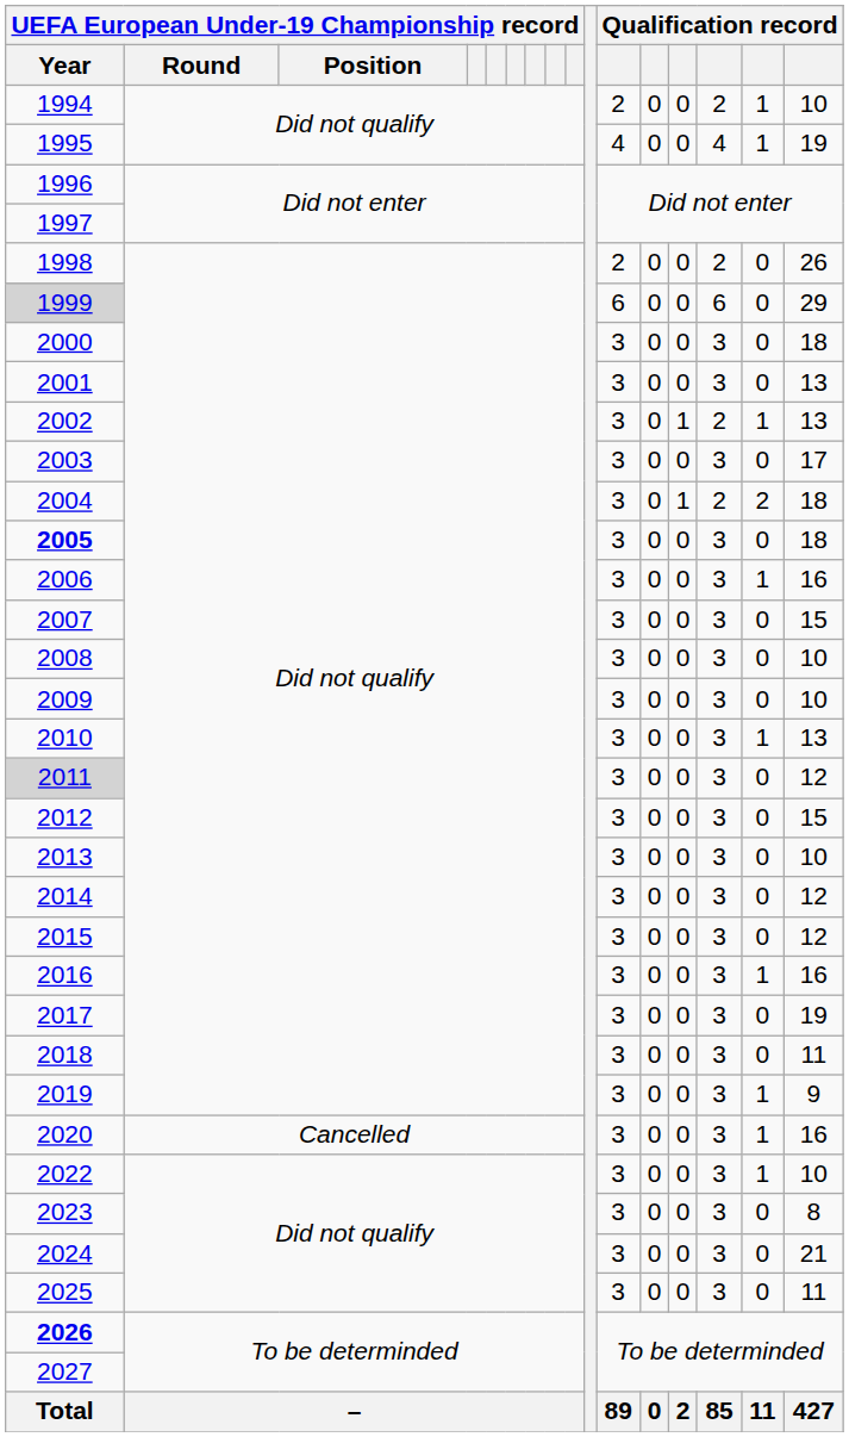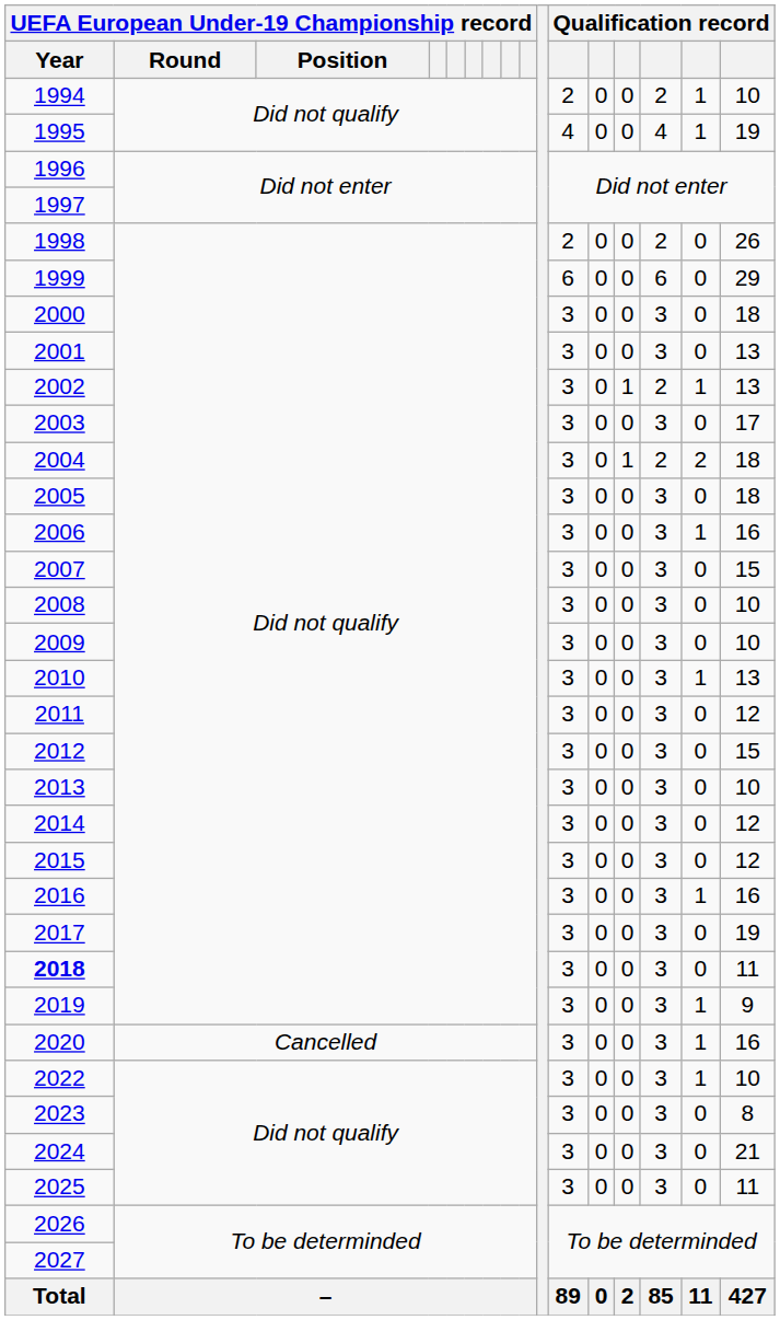1999 | UEFA European Under-19 Championship record / Year: lightgrey background -> no background
2005 | UEFA European Under-19 Championship record / Year: bold -> normal
2011 | UEFA European Under-19 Championship record / Year: lightgrey background -> no background
2018 | UEFA European Under-19 Championship record / Year: normal -> bold
2026 | UEFA European Under-19 Championship record / Year: bold -> normal
